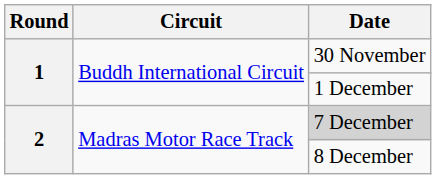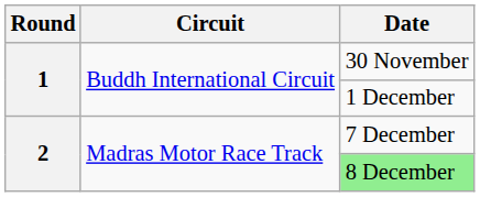7 December | Date: lightgrey background -> no background
8 December | Date: no background -> lightgreen background
